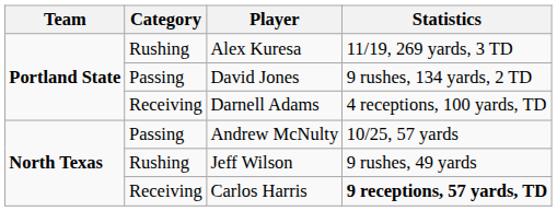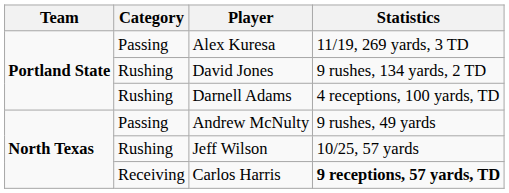Alex Kuresa | Category: Rushing -> Passing
David Jones | Category: Passing -> Rushing
Darnell Adams | Category: Receiving -> Rushing
Andrew McNulty | Statistics: 10/25, 57 yards -> 9 rushes, 49 yards
Jeff Wilson | Statistics: 9 rushes, 49 yards -> 10/25, 57 yards
